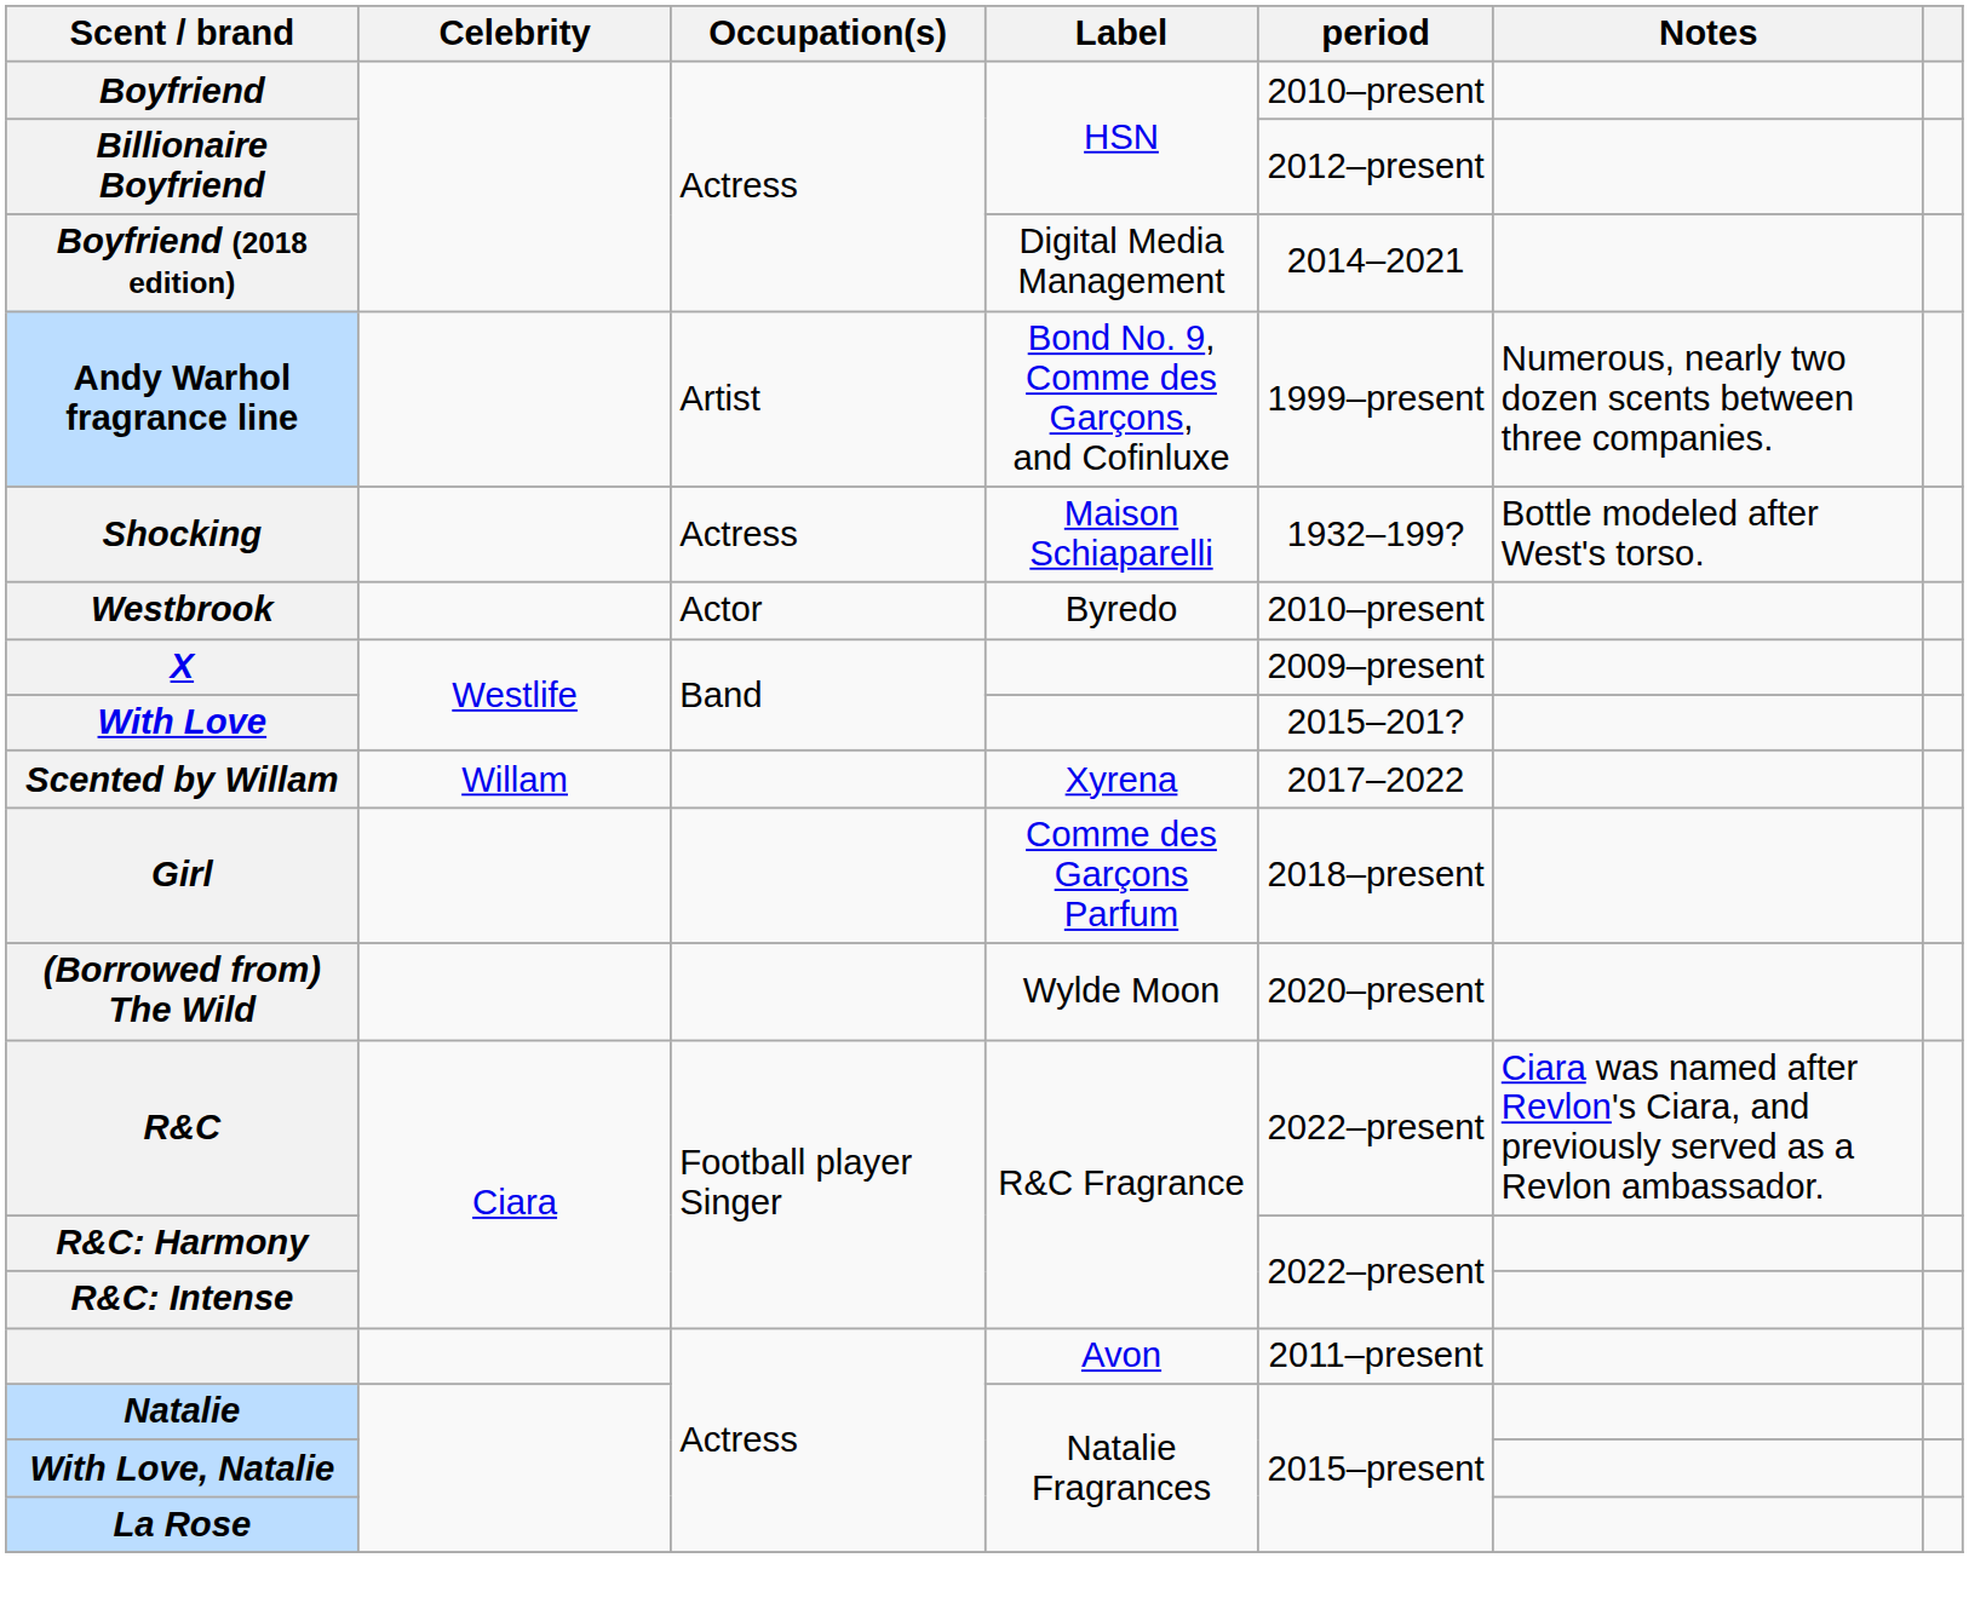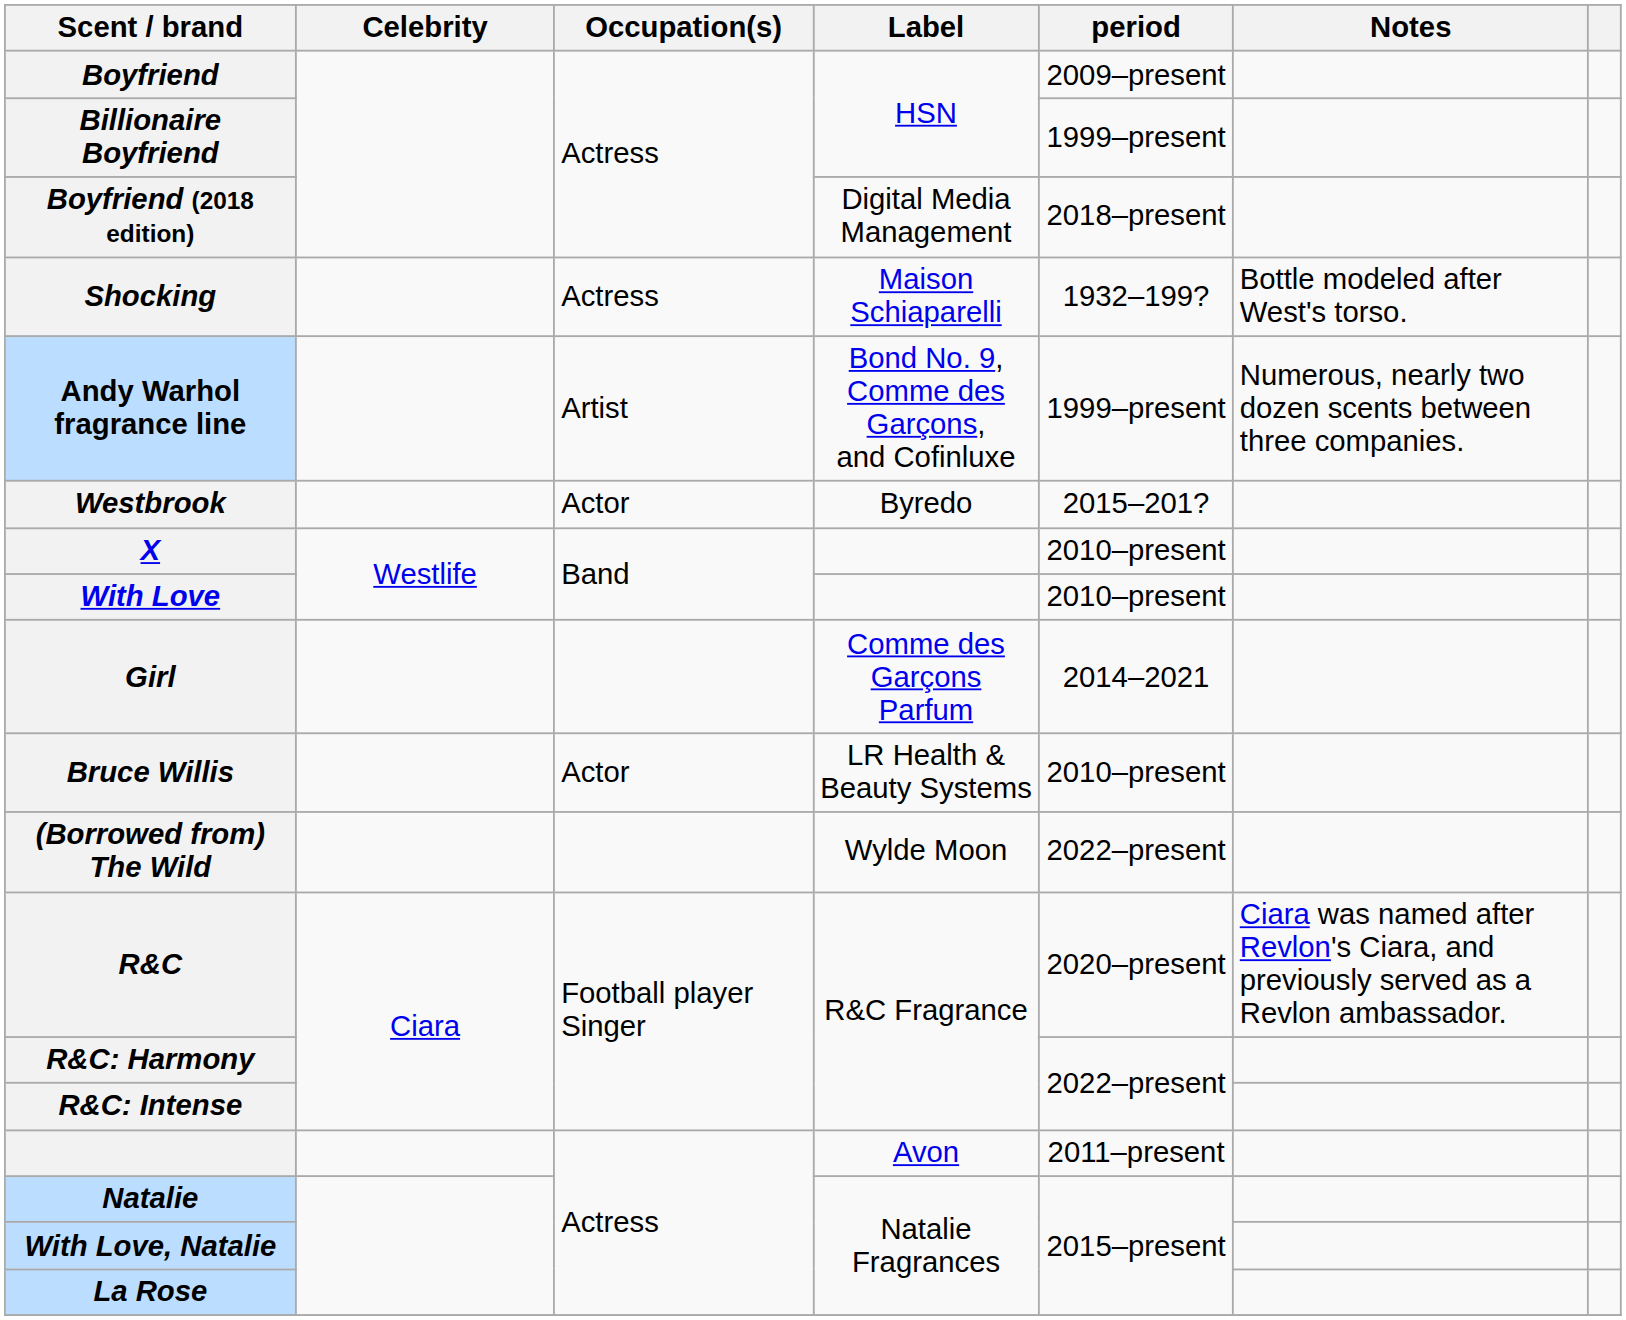Boyfriend | period: 2010–present -> 2009–present
Billionaire Boyfriend | period: 2012–present -> 1999–present
Boyfriend (2018 edition) | period: 2014–2021 -> 2018–present
rows swapped: Andy Warhol fragrance line <-> Shocking
Westbrook | period: 2010–present -> 2015–201?
X | period: 2009–present -> 2010–present
With Love | period: 2015–201? -> 2010–present
- row: Scented by Willam | Willam | Xyrena | 2017–2022
Girl | period: 2018–present -> 2014–2021
+ row: Bruce Willis | Actor | LR Health & Beauty Systems | 2010–present
(Borrowed from) The Wild | period: 2020–present -> 2022–present
R&C | period: 2022–present -> 2020–present
